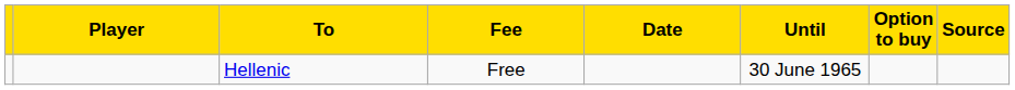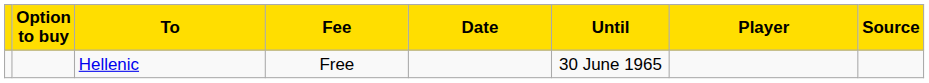columns swapped: Player <-> Option to buy
